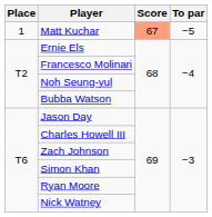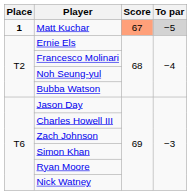Matt Kuchar | Place: normal -> bold
Matt Kuchar | To par: no background -> lightgrey background
